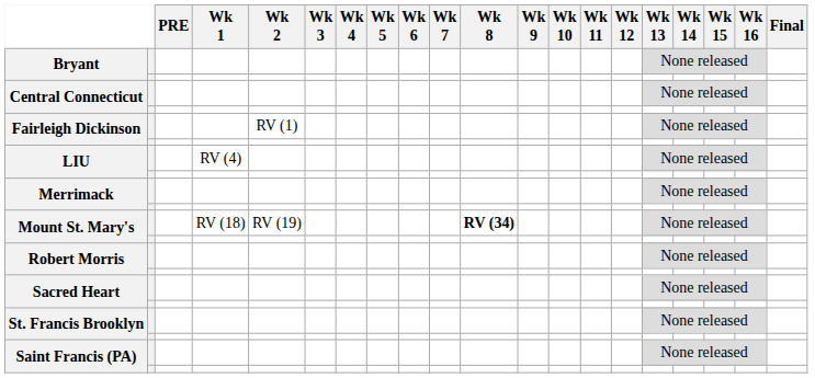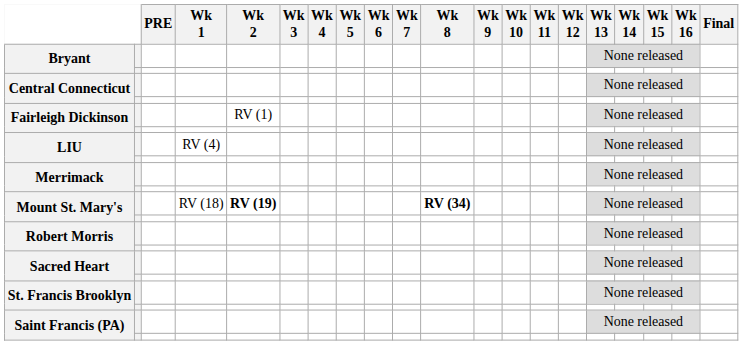Mount St. Mary's / RV (18) | Wk 2: normal -> bold
